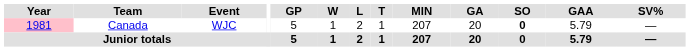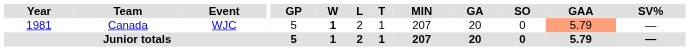Canada | Year: pink background -> no background
Canada | W: normal -> bold
Canada | SO: bold -> normal
Canada | GAA: no background -> lightsalmon background
